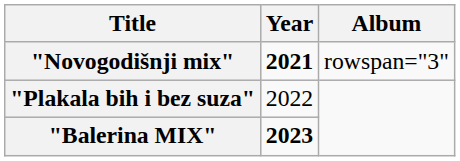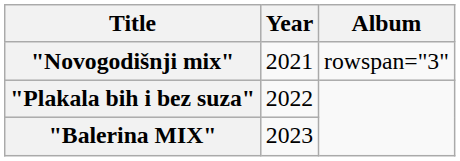"Novogodišnji mix" | Year: bold -> normal
"Balerina MIX" | Year: bold -> normal
